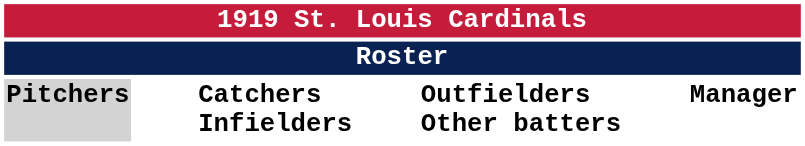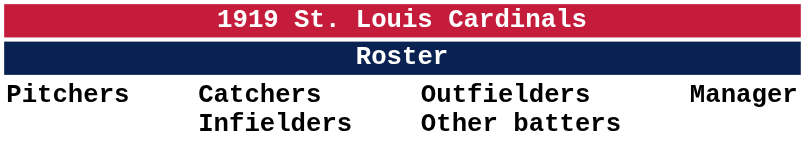Pitchers | column 1: lightgrey background -> no background
